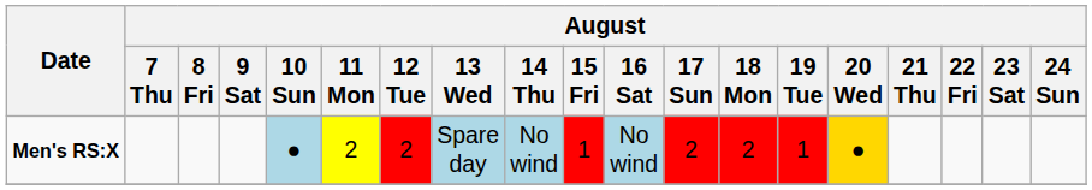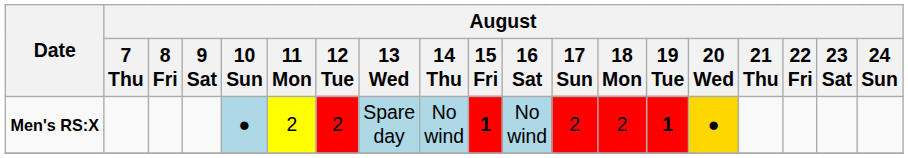Men's RS:X | August / 15 Fri: normal -> bold
Men's RS:X | August / 19 Tue: normal -> bold
